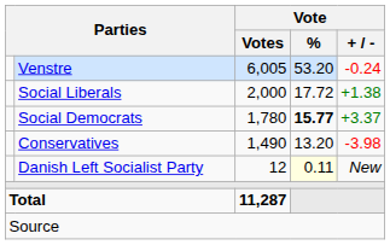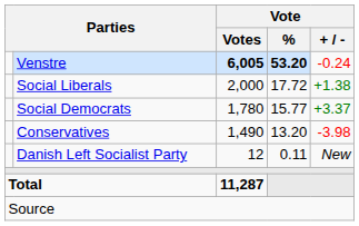Venstre | Vote / Votes: normal -> bold
Venstre | Vote / %: normal -> bold
Social Democrats | Vote / %: bold -> normal
Danish Left Socialist Party | Vote / %: lightyellow background -> no background
